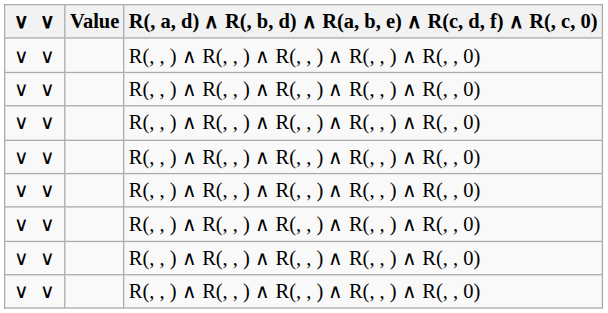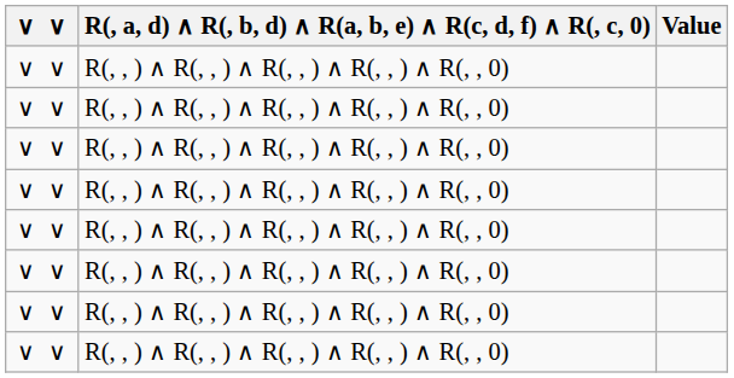columns swapped: R(, a, d) ∧ R(, b, d) ∧ R(a, b, e) ∧ R(c, d, f) ∧ R(, c, 0) <-> Value
